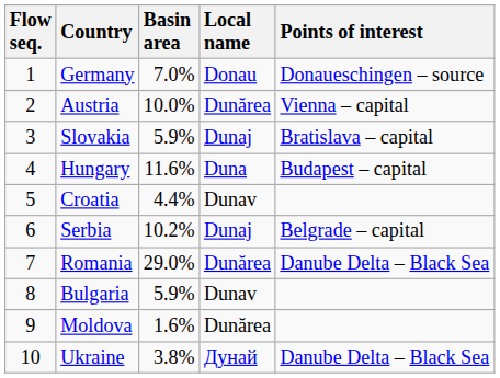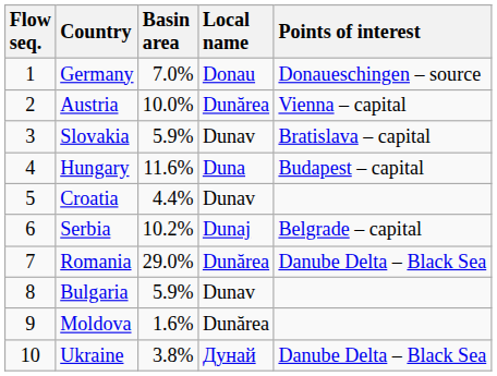Slovakia | Local name: Dunaj -> Dunav
